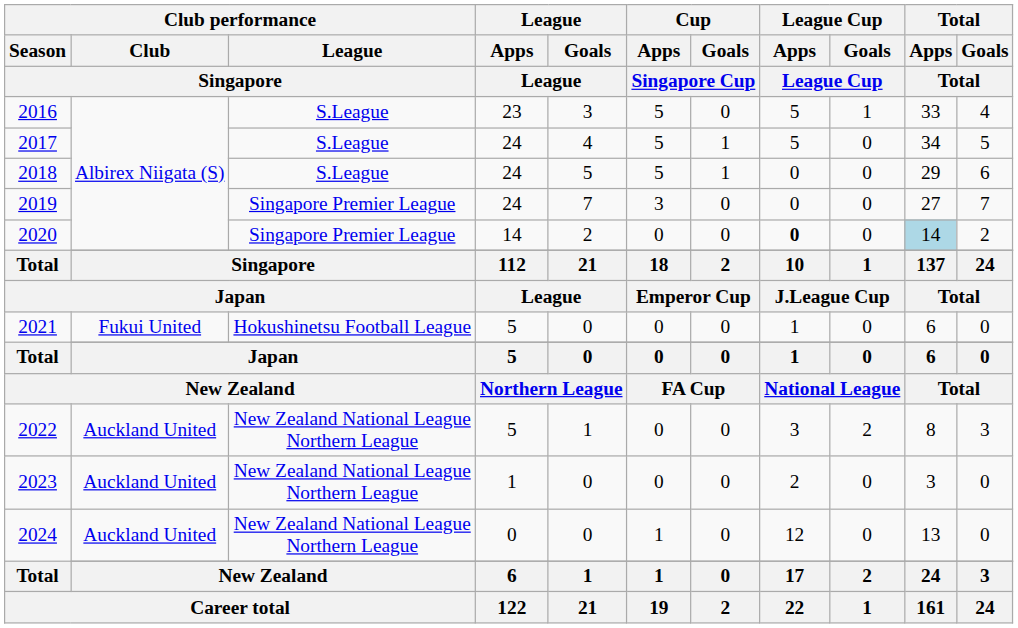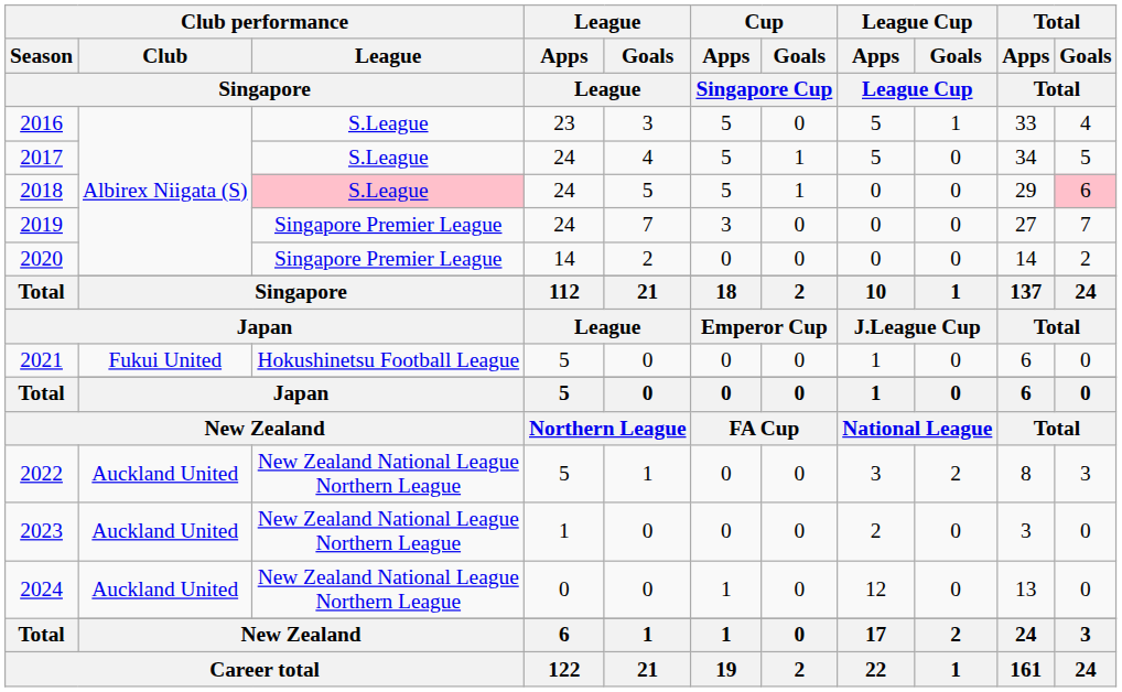2018 | Club performance / League / Singapore: no background -> pink background
2018 | Total / Goals / Total: no background -> pink background
2020 | League Cup / Apps / League Cup: bold -> normal
2020 | Total / Apps / Total: lightblue background -> no background
